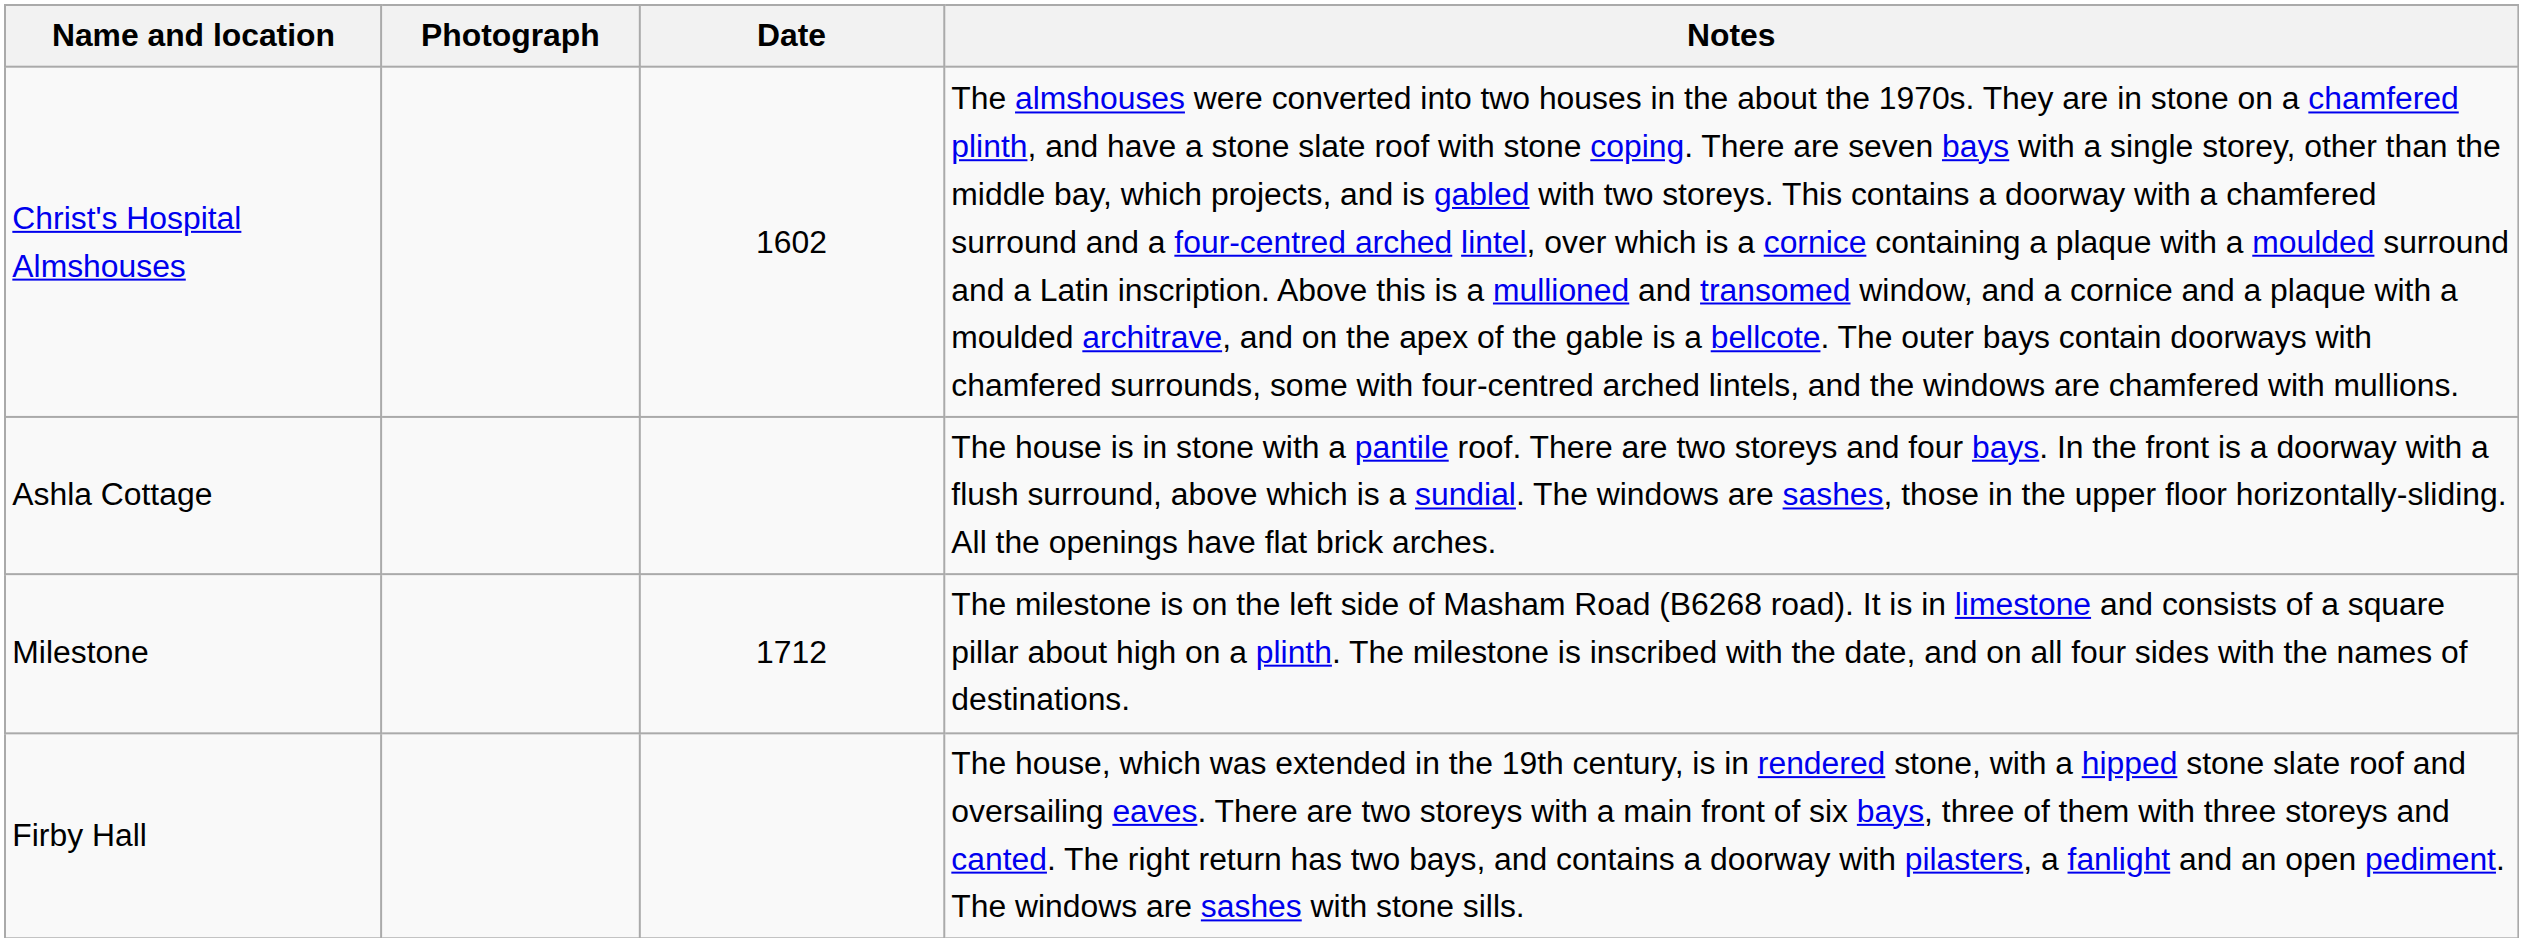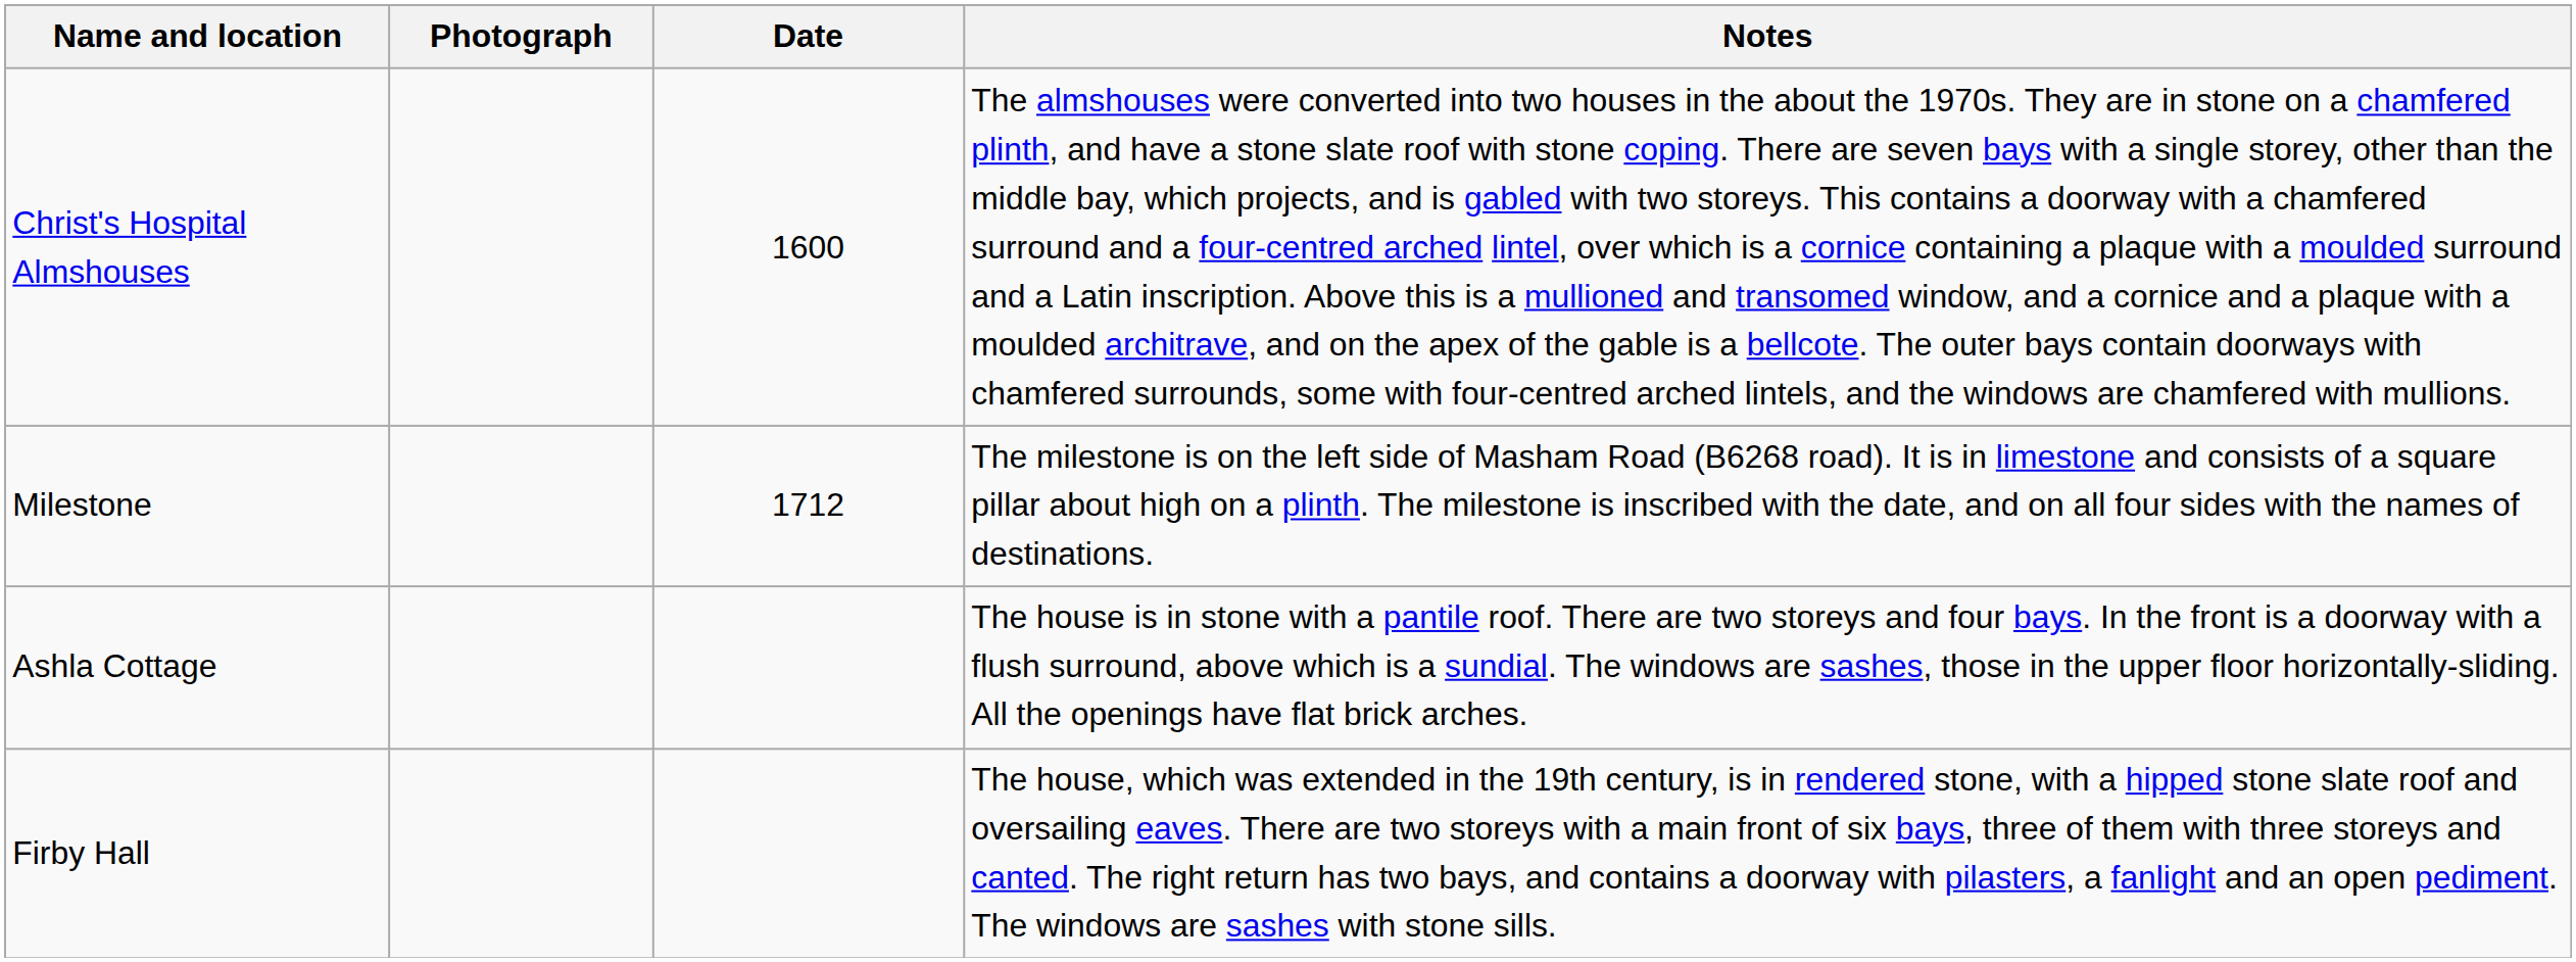Christ's Hospital Almshouses | Date: 1602 -> 1600
rows swapped: Milestone <-> Ashla Cottage
